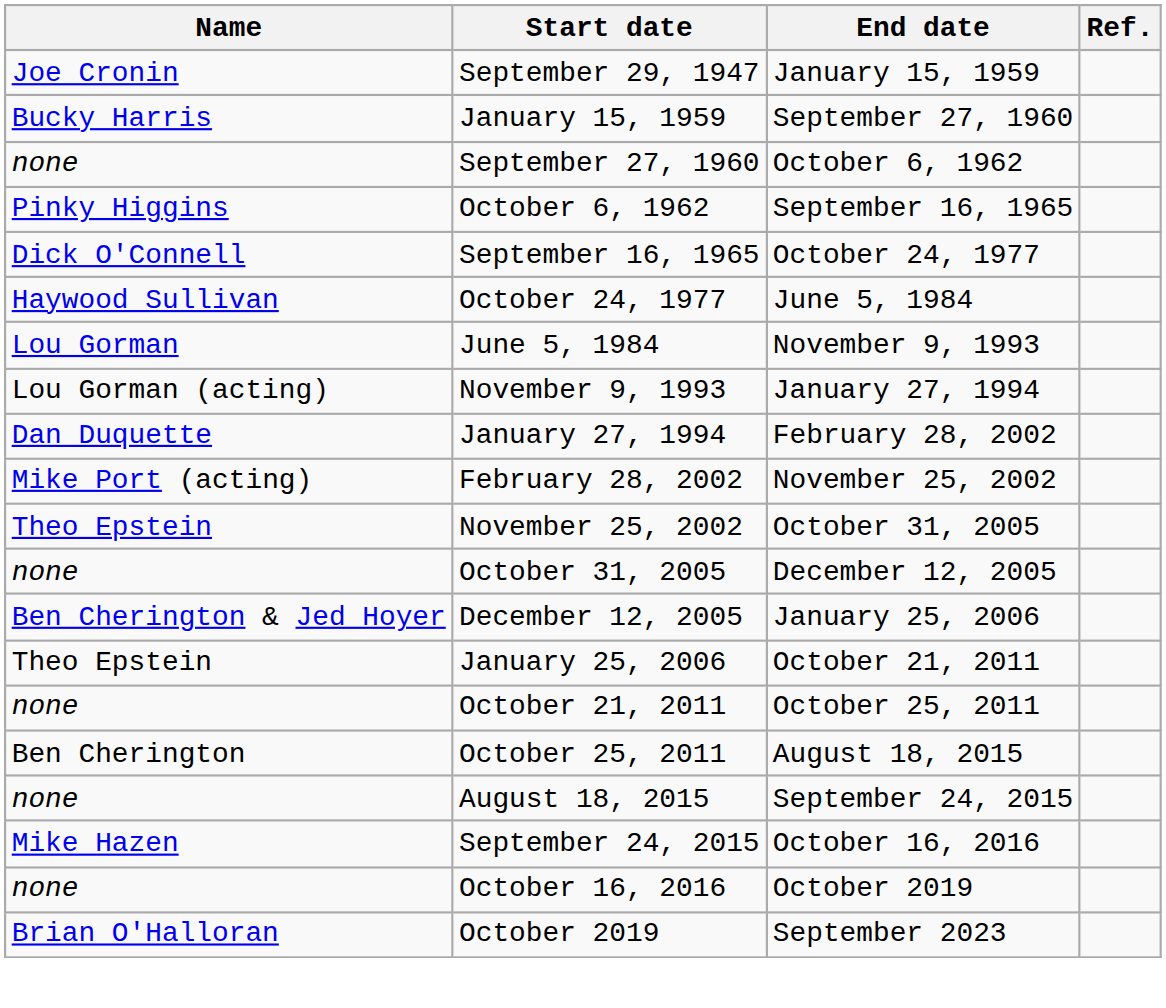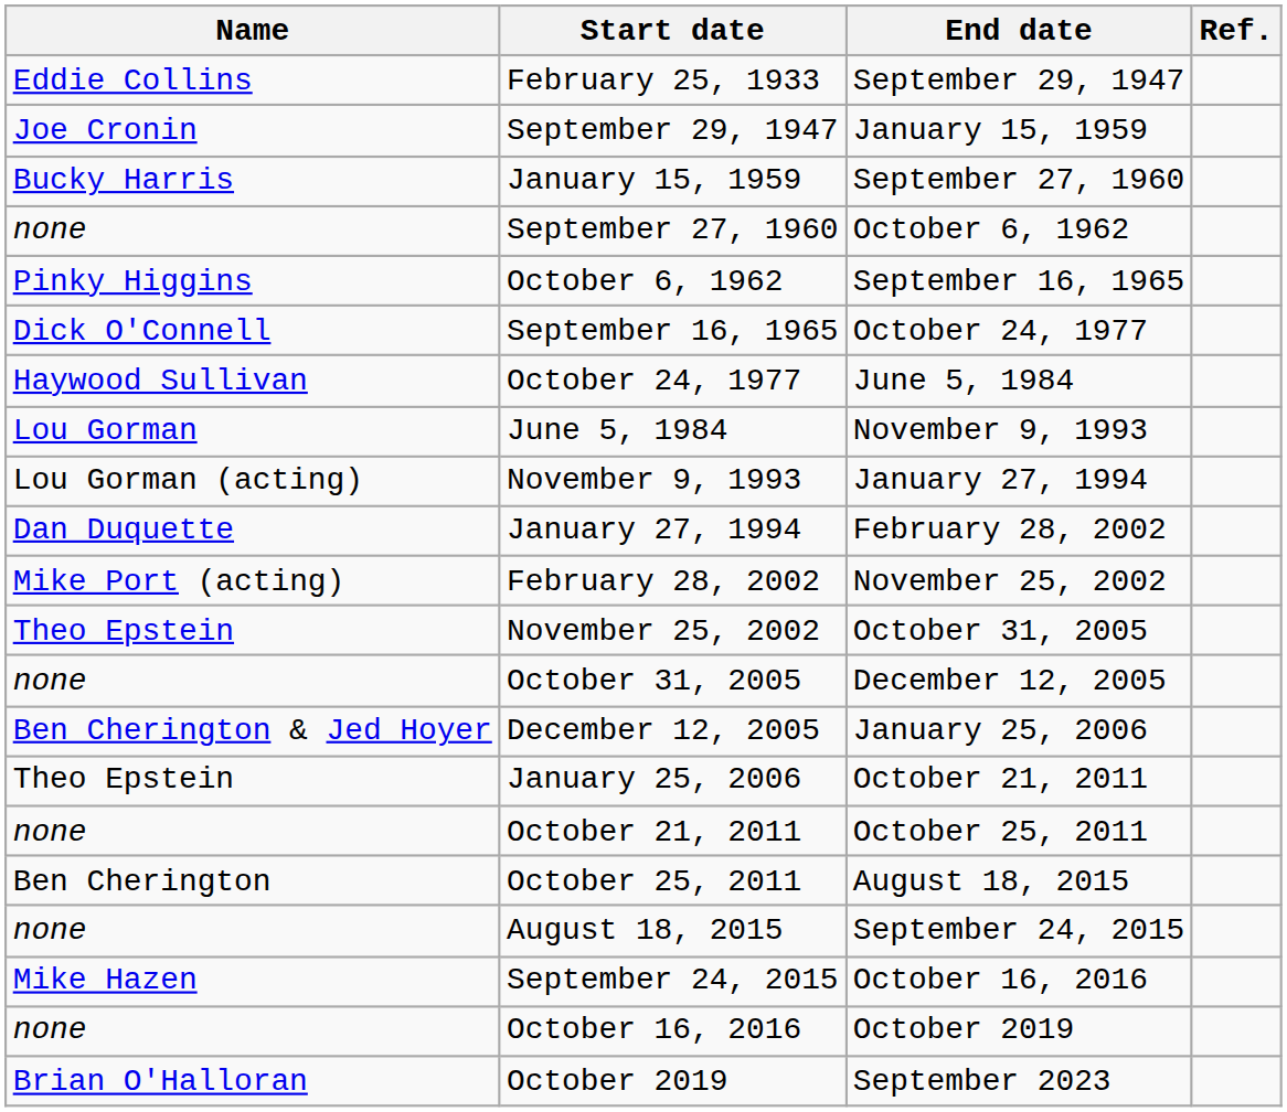+ row: Eddie Collins | February 25, 1933 | September 29, 1947
